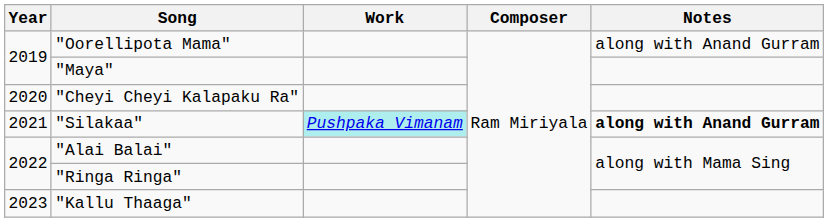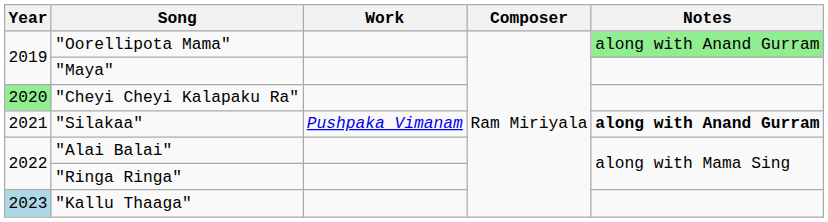"Oorellipota Mama" | Notes: no background -> lightgreen background
"Cheyi Cheyi Kalapaku Ra" | Year: no background -> lightgreen background
"Silakaa" | Work: paleturquoise background -> no background
"Kallu Thaaga" | Year: no background -> lightblue background
